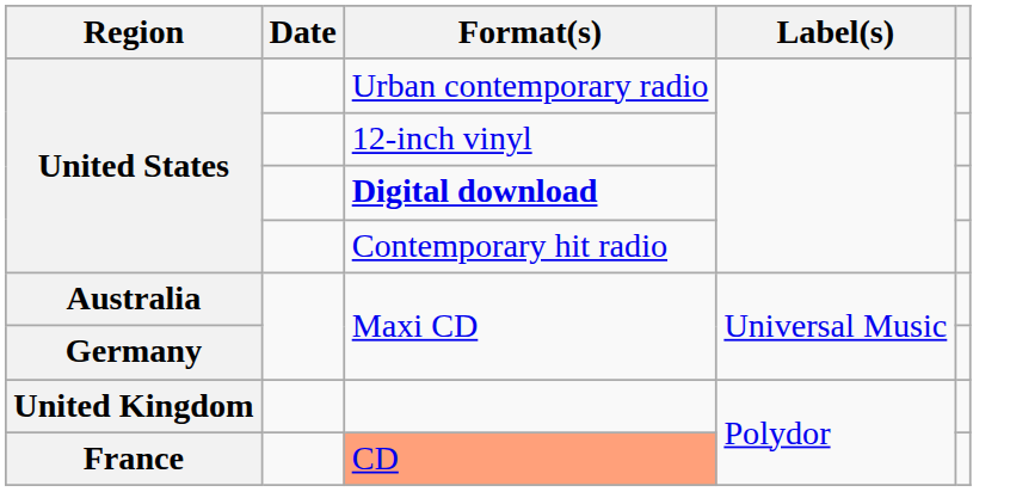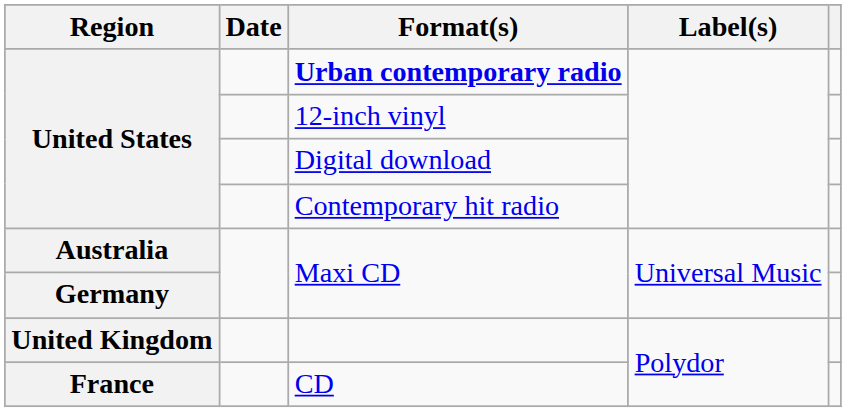Urban contemporary radio | Format(s): normal -> bold
Digital download | Format(s): bold -> normal
CD | Format(s): lightsalmon background -> no background
